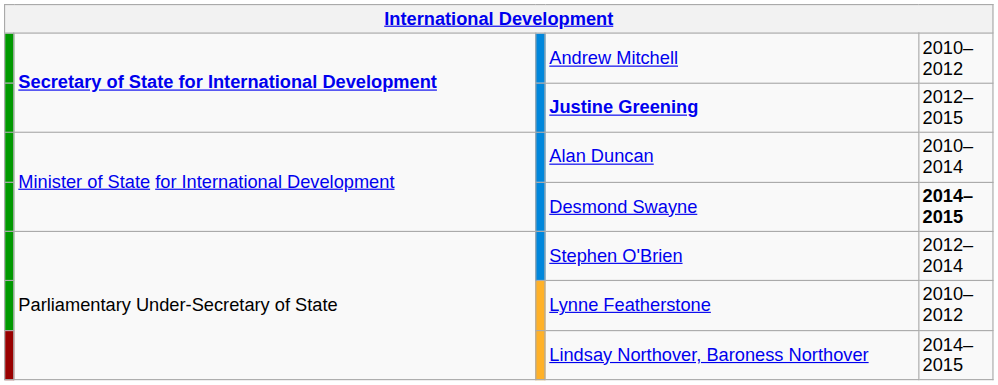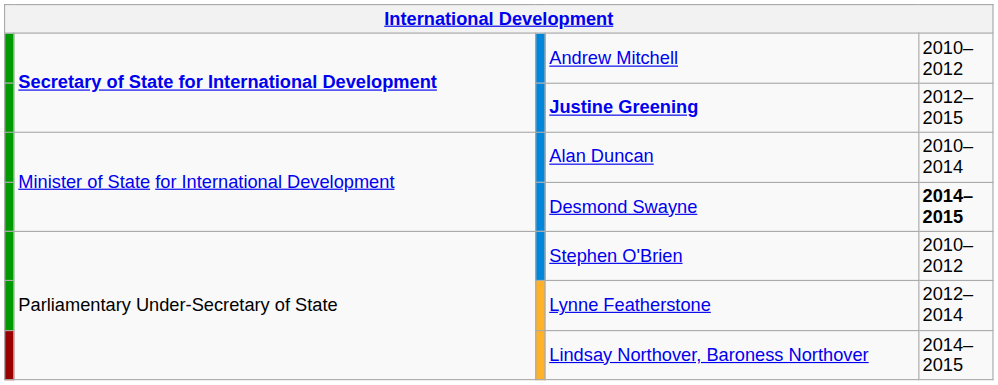Stephen O'Brien | column 5: 2012–2014 -> 2010–2012
Lynne Featherstone | column 5: 2010–2012 -> 2012–2014
